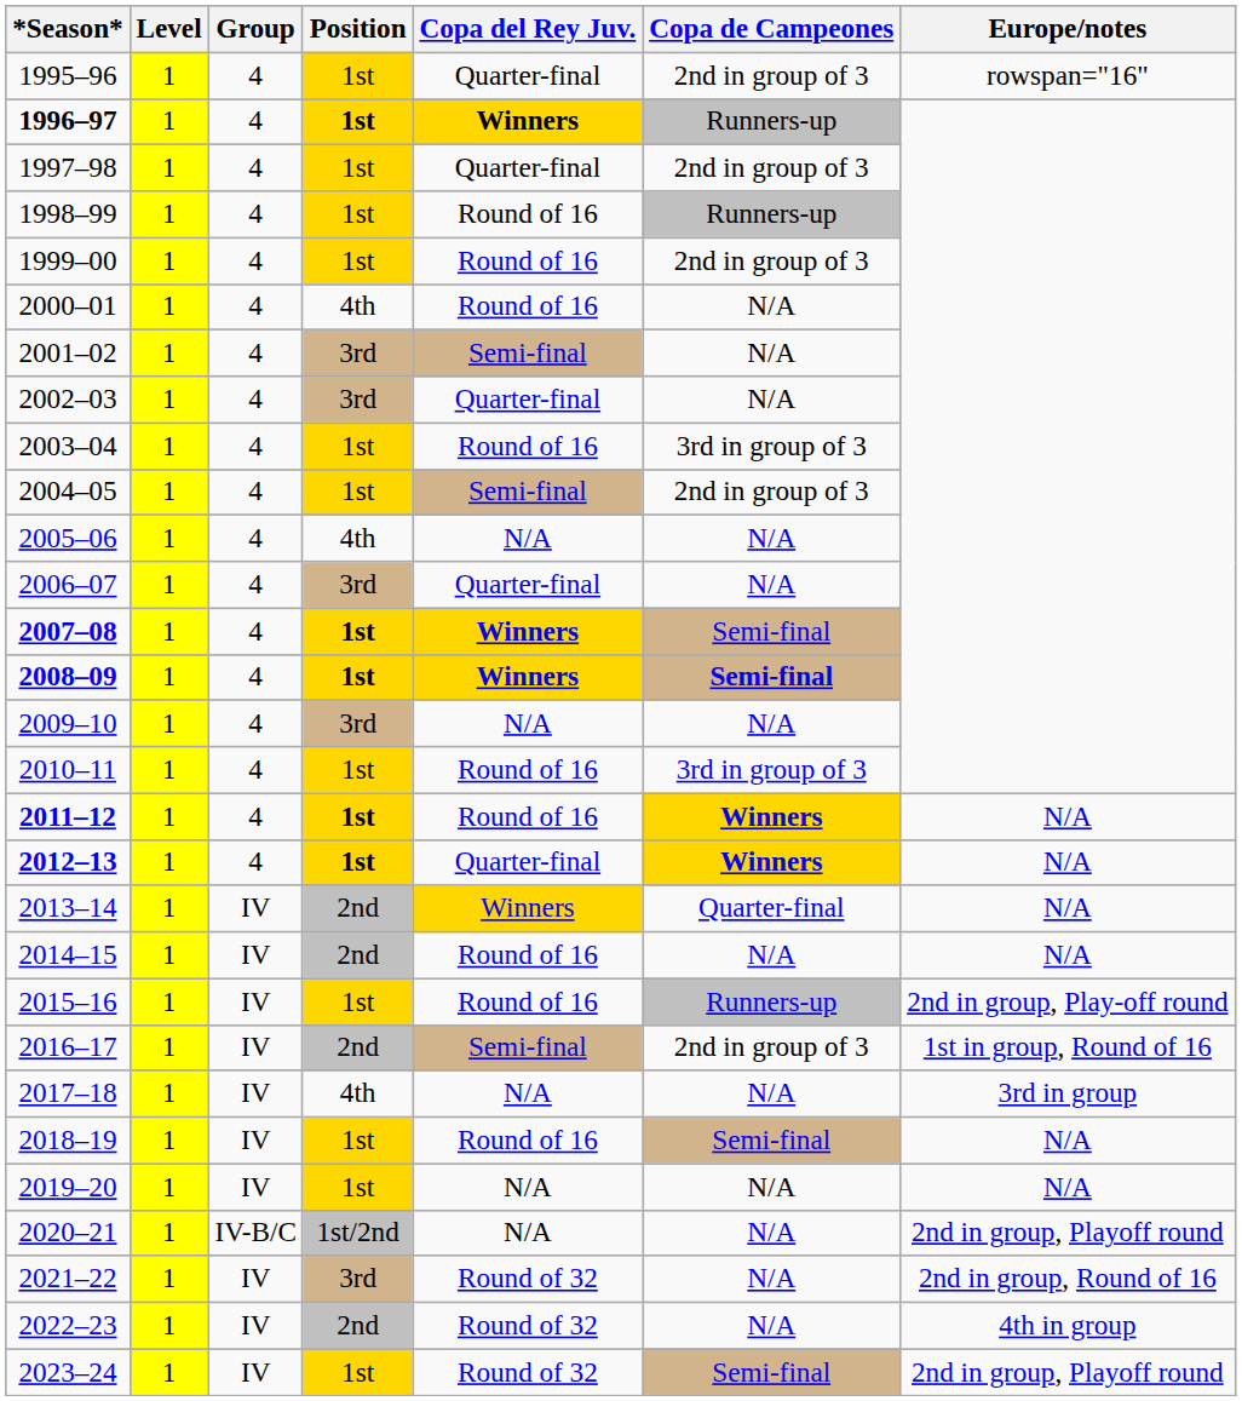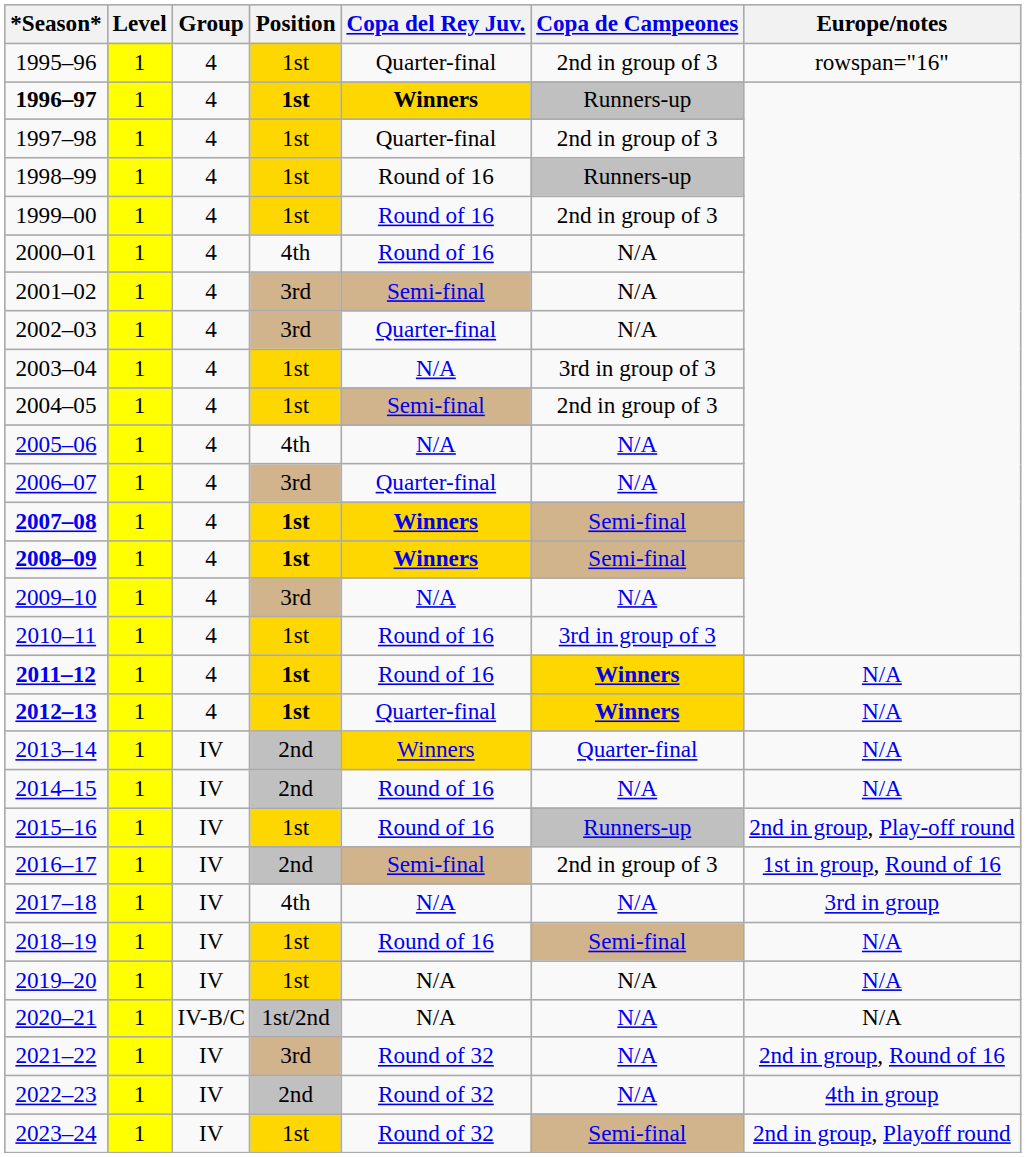2003–04 | Copa del Rey Juv.: Round of 16 -> N/A
2008–09 | Copa de Campeones: bold -> normal
2020–21 | Europe/notes: 2nd in group, Playoff round -> N/A
